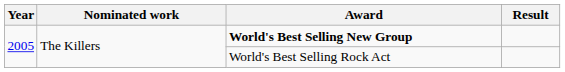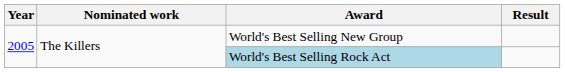World's Best Selling New Group | Award: bold -> normal
World's Best Selling Rock Act | Award: no background -> lightblue background
